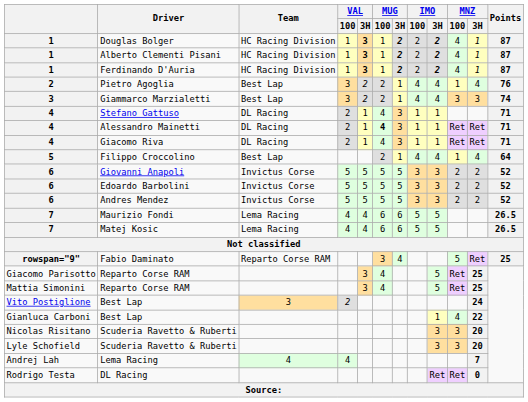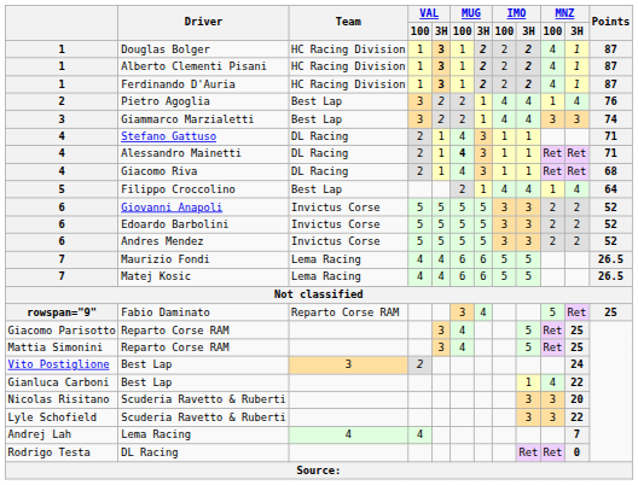Giacomo Riva | Points: 71 -> 68
Lyle Schofield / Scuderia Ravetto & Ruberti | MNZ / 3H: 20 -> 22
